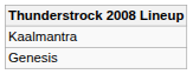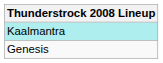row 2 | column 1: no background -> paleturquoise background
